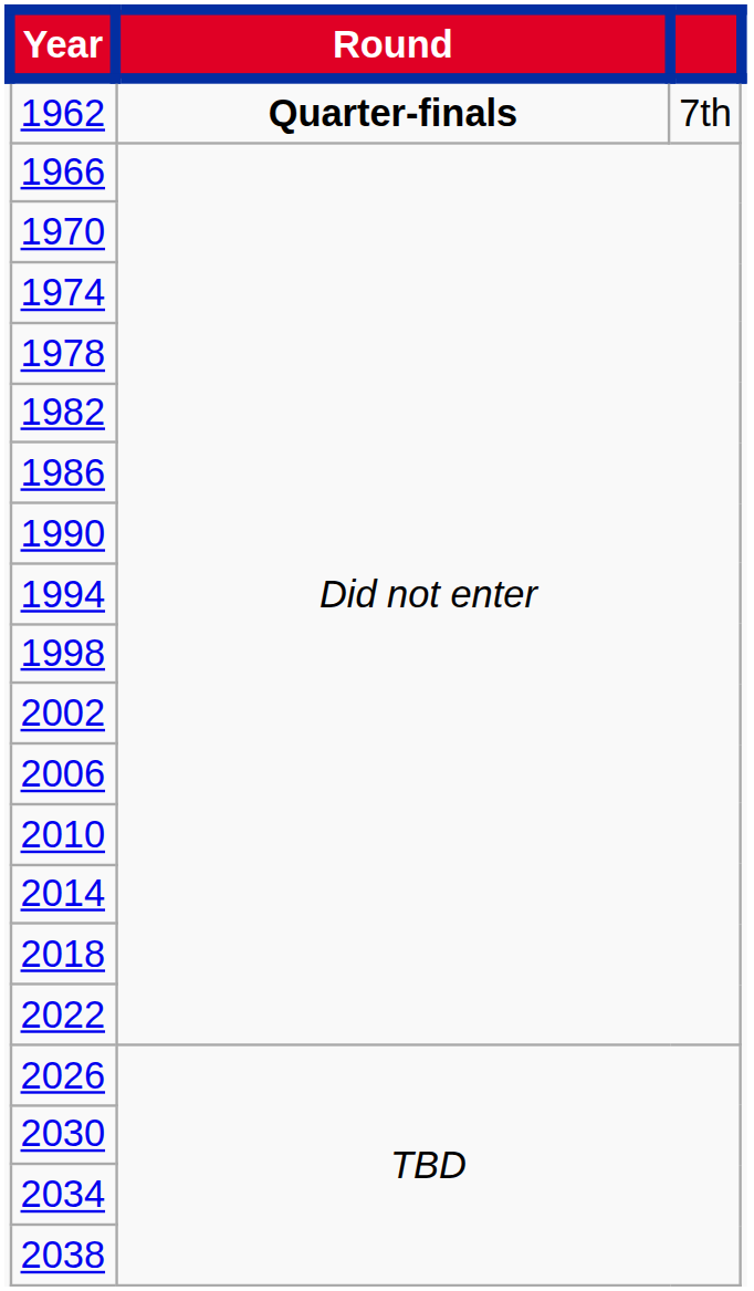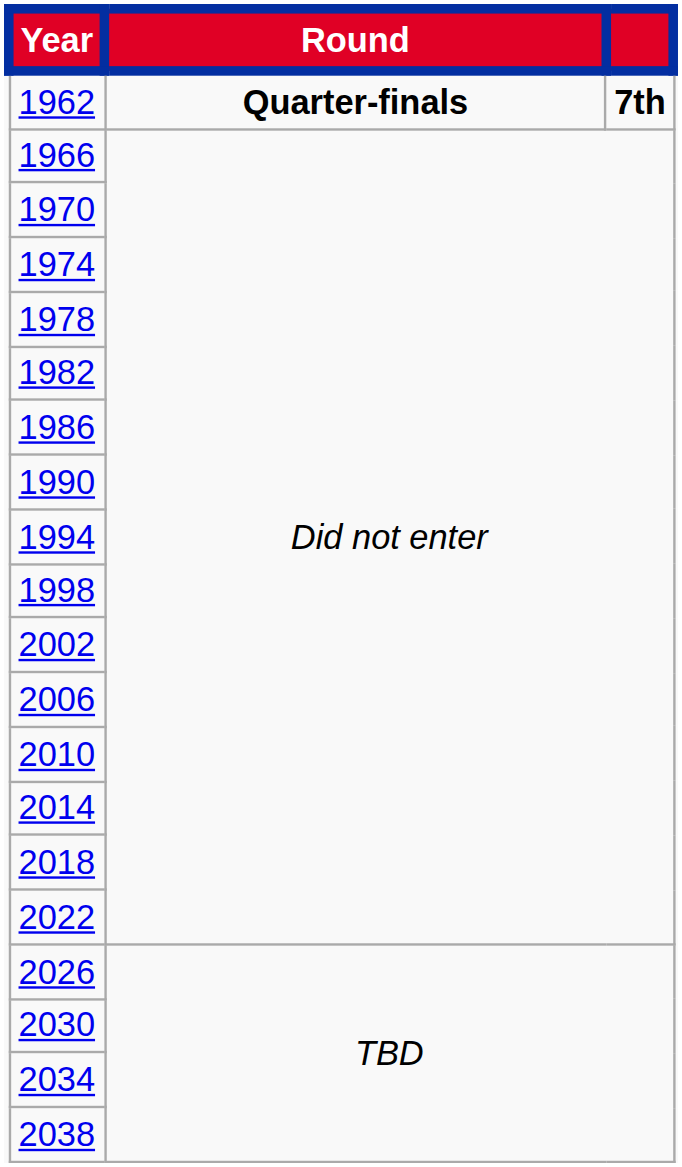1962 | column 3: normal -> bold
